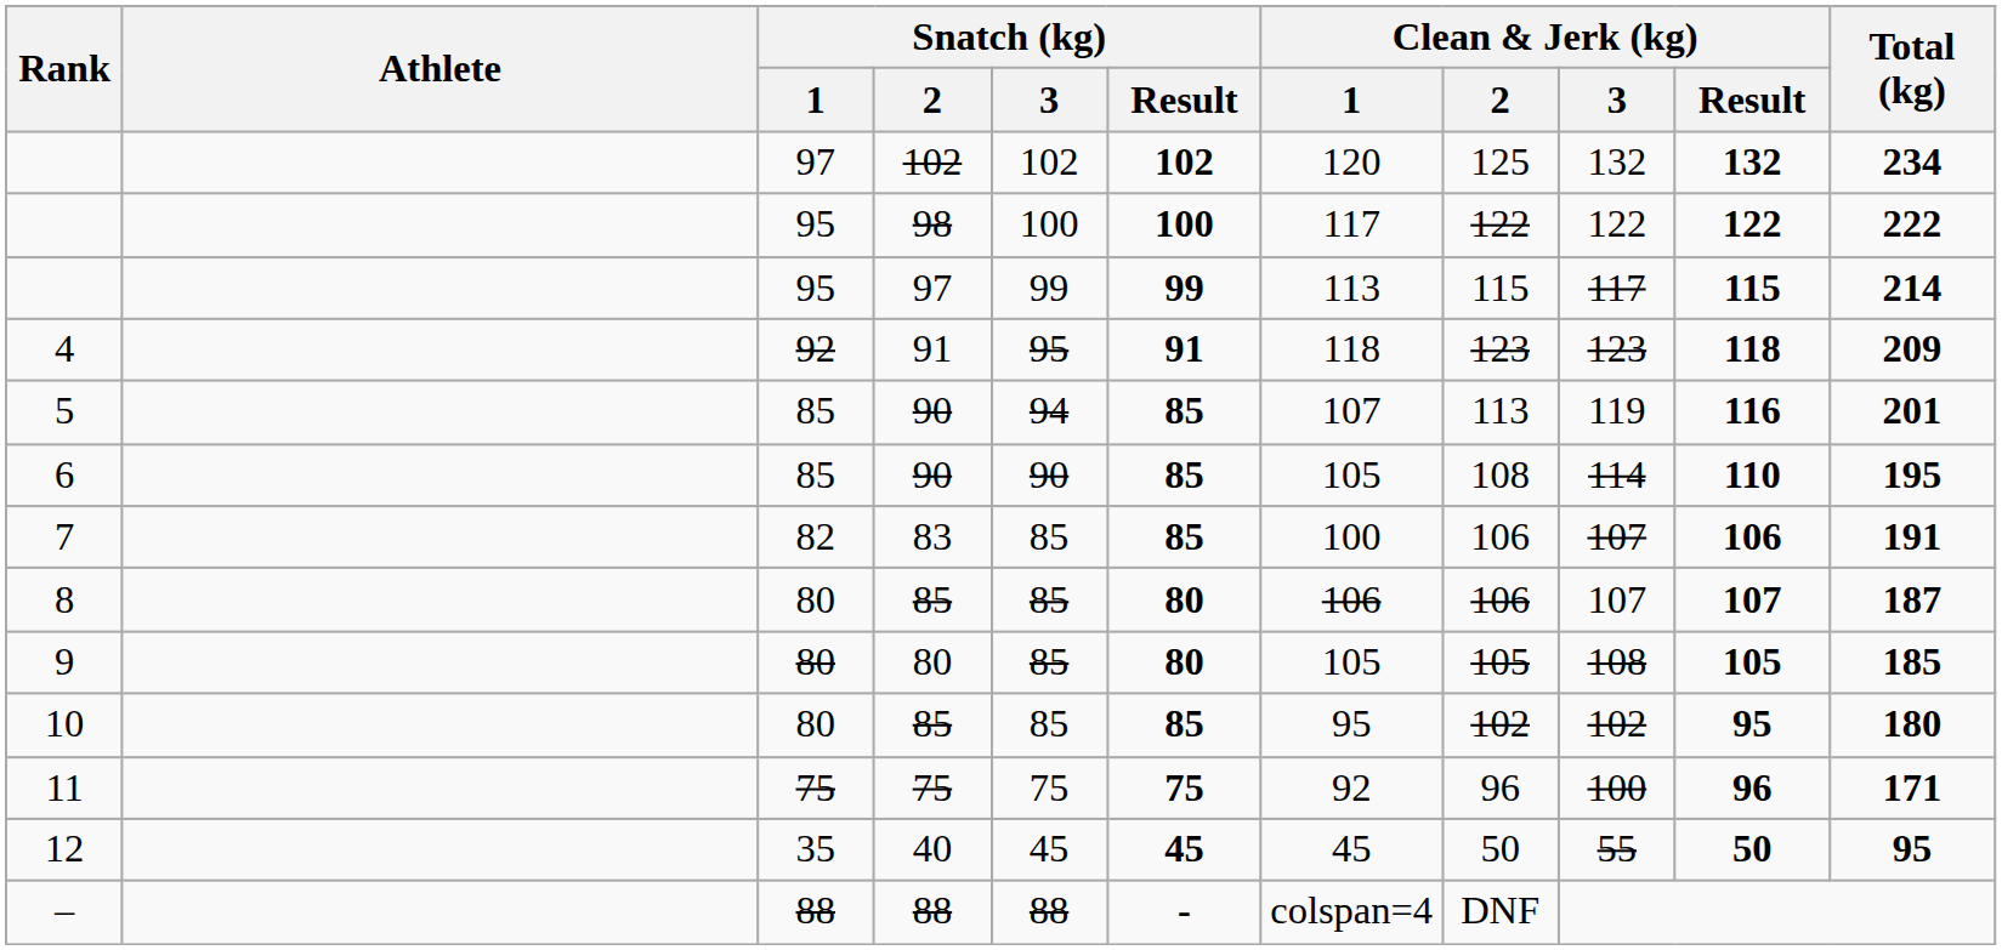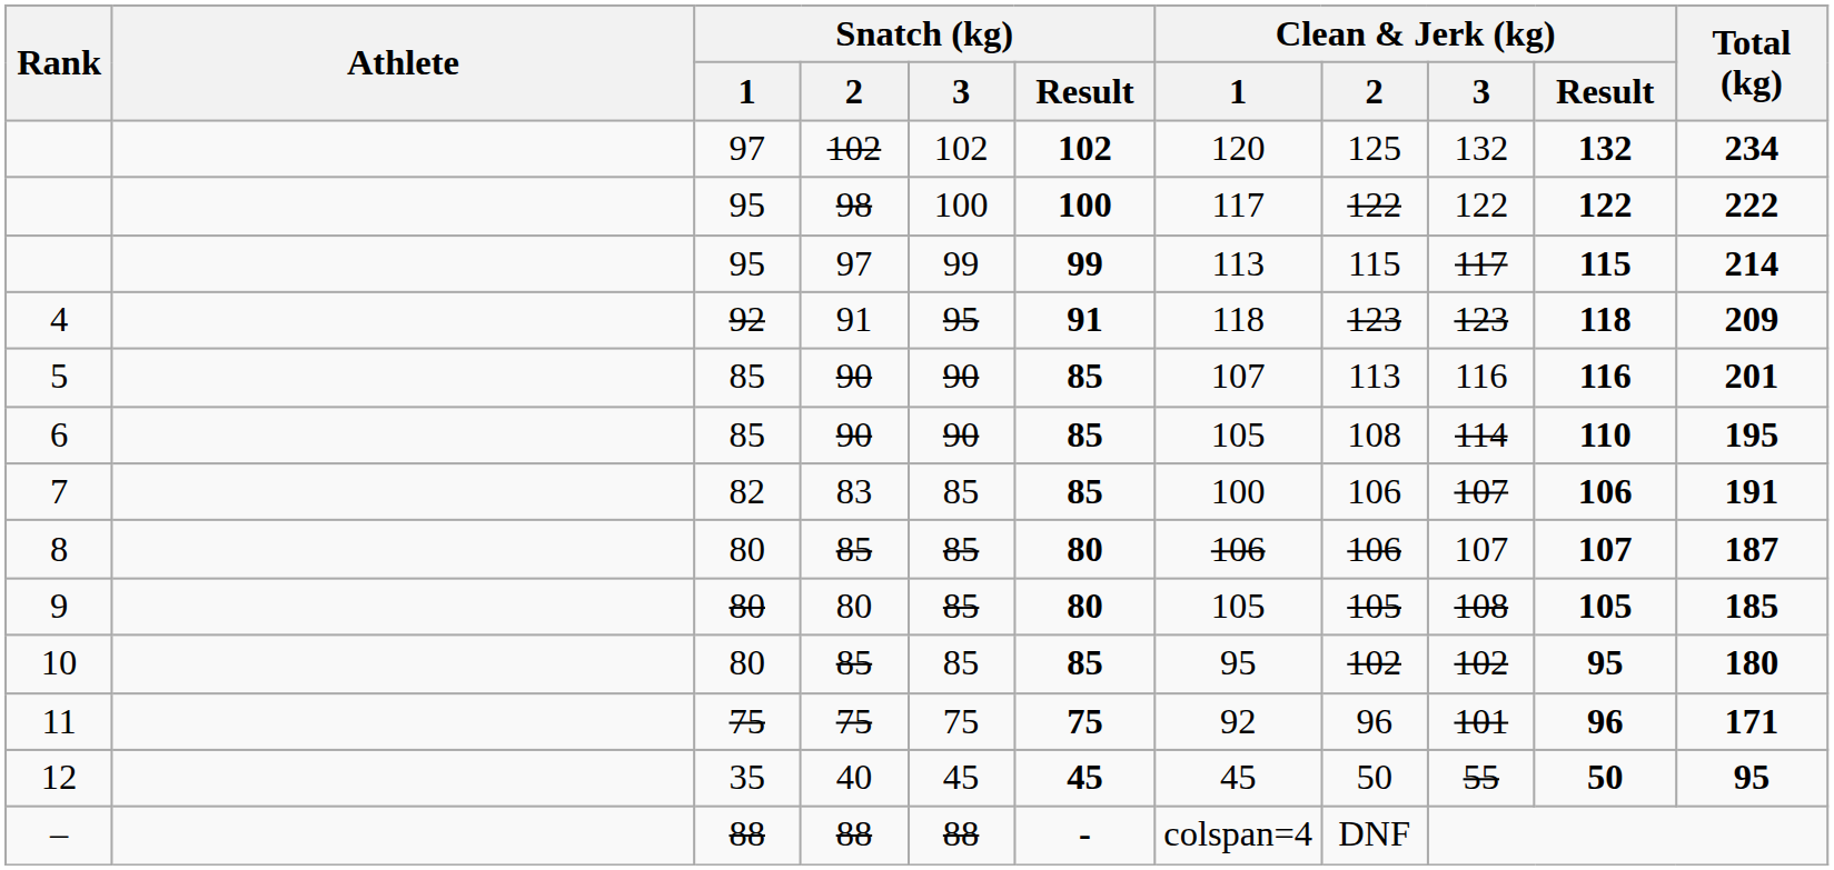5 | Snatch (kg) / 3: 94 -> 90
5 | Clean & Jerk (kg) / 3: 119 -> 116
11 | Clean & Jerk (kg) / 3: 100 -> 101
